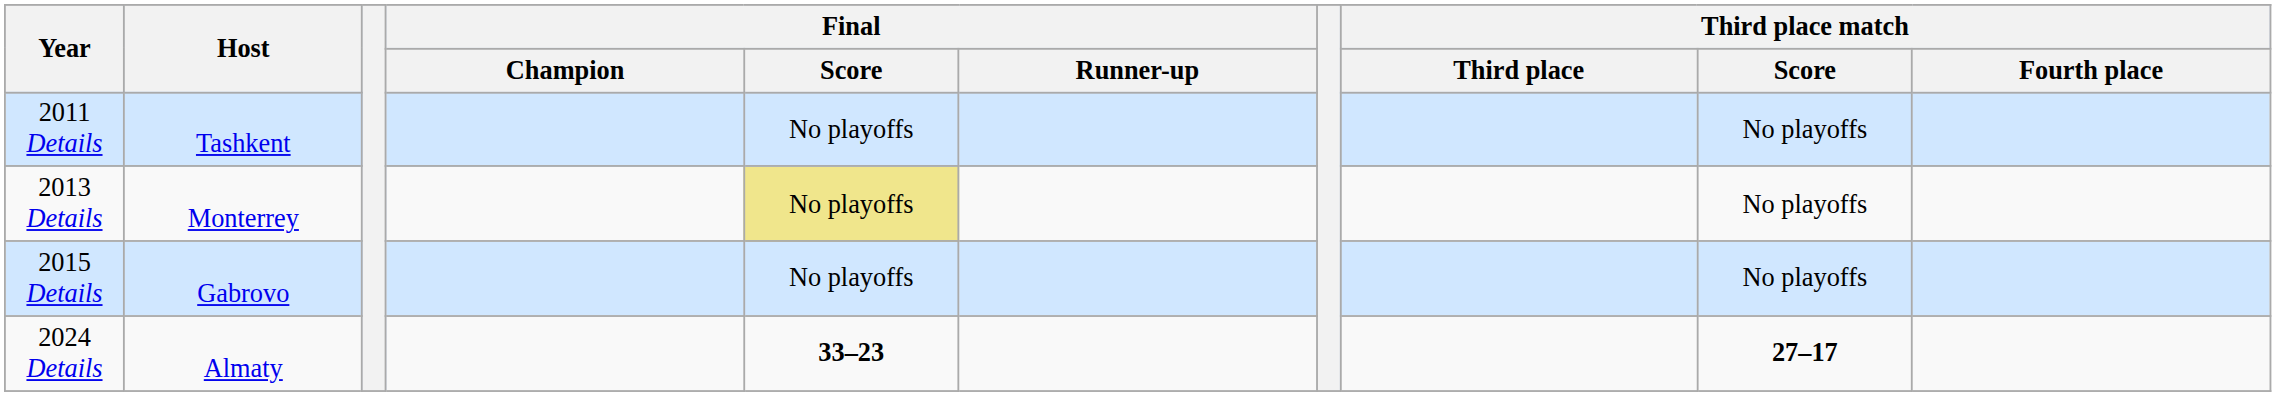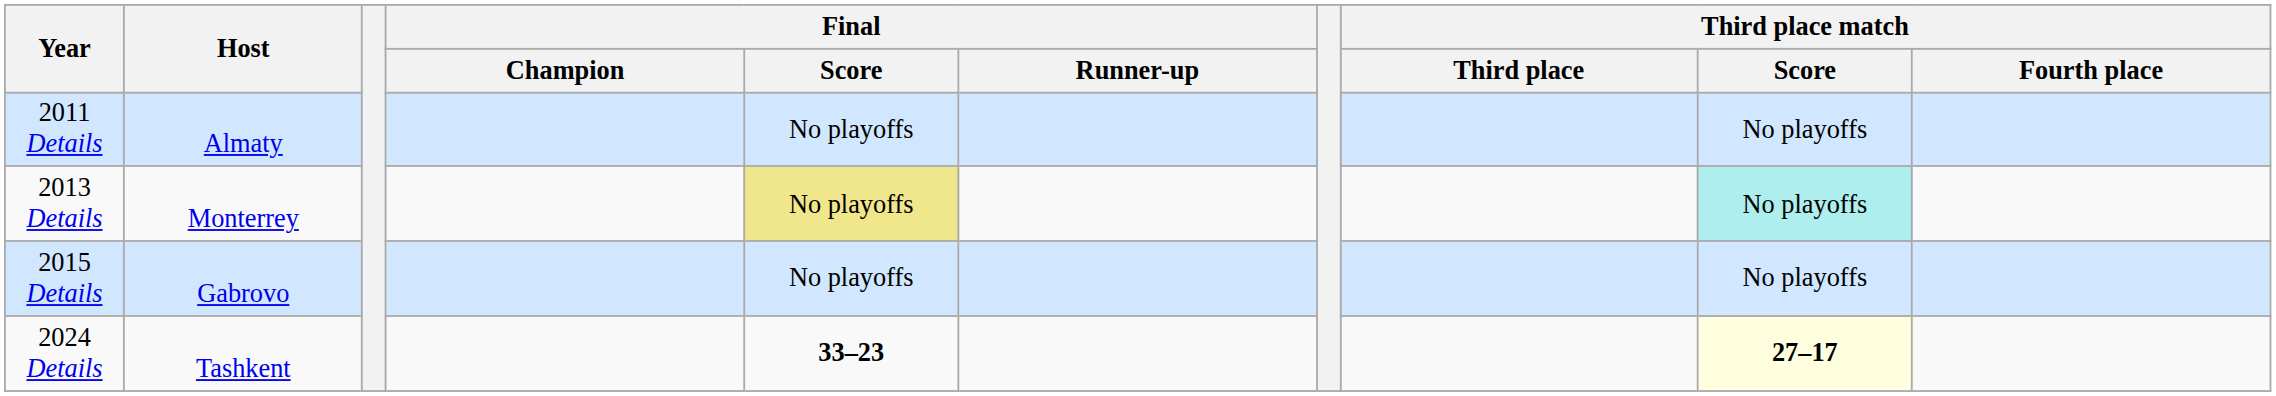2011 Details | Host: Tashkent -> Almaty
2013 Details | Third place match / Score: no background -> paleturquoise background
2024 Details | Host: Almaty -> Tashkent
2024 Details | Third place match / Score: no background -> lightyellow background
